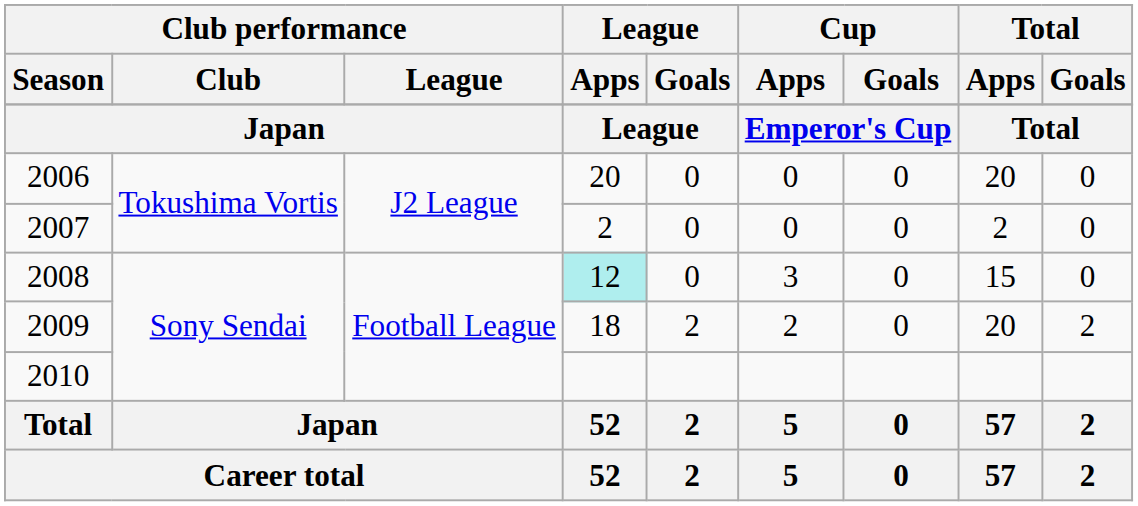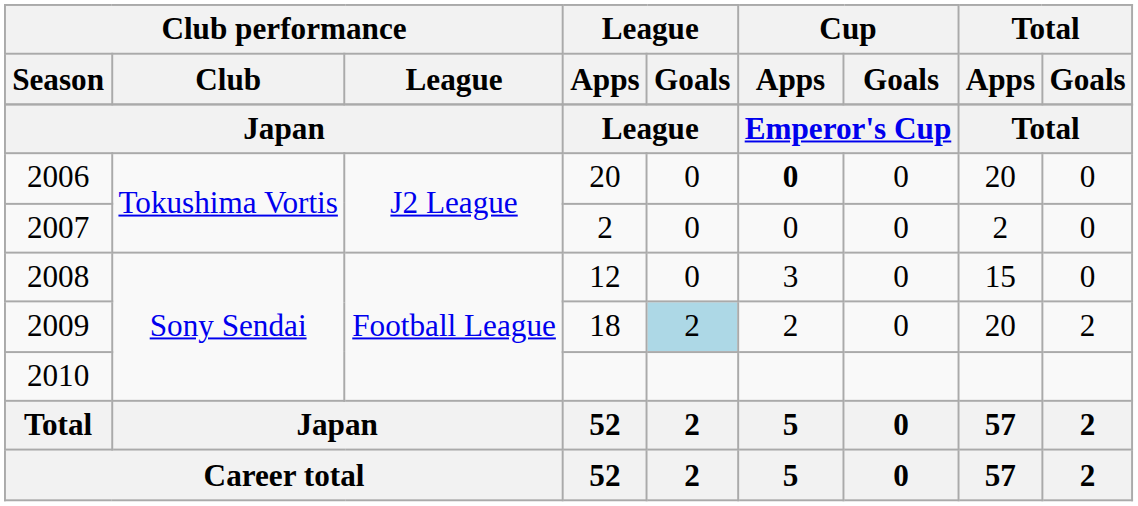2006 | Cup / Apps: normal -> bold
2008 | League / Apps: paleturquoise background -> no background
2009 | League / Goals: no background -> lightblue background
